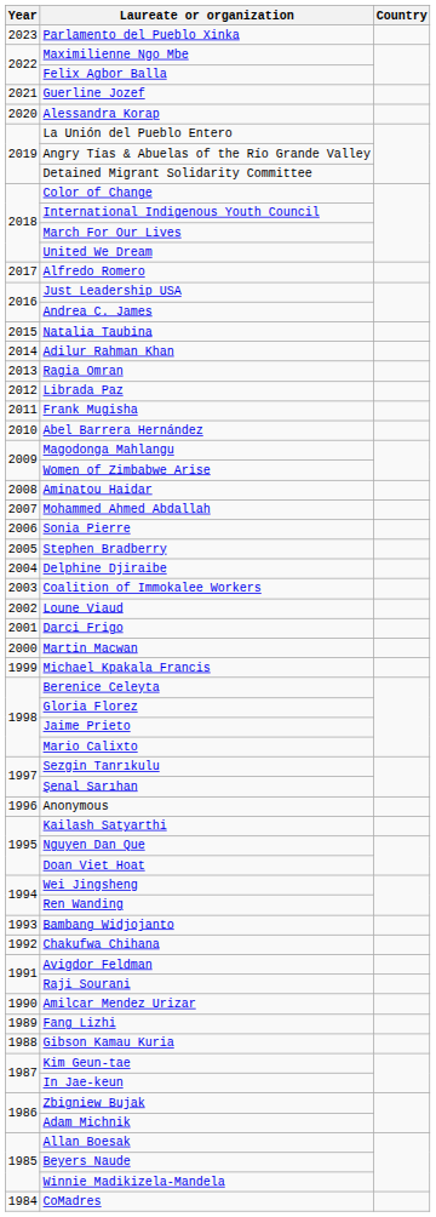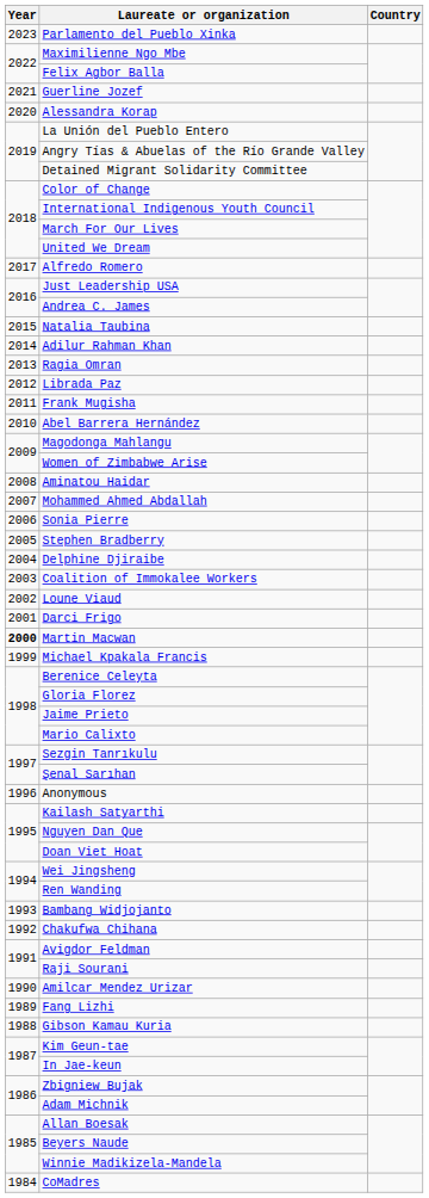Martin Macwan | Year: normal -> bold
